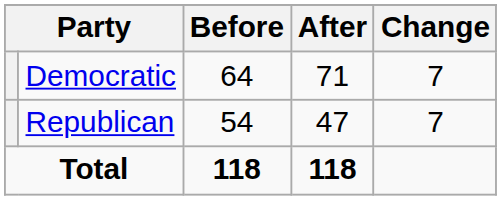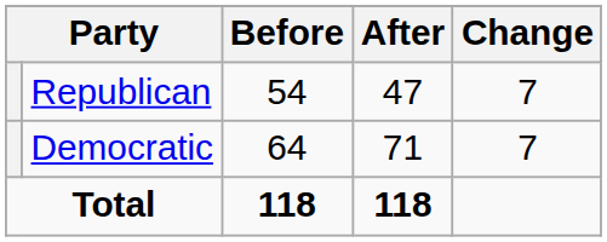rows swapped: Democratic <-> Republican
